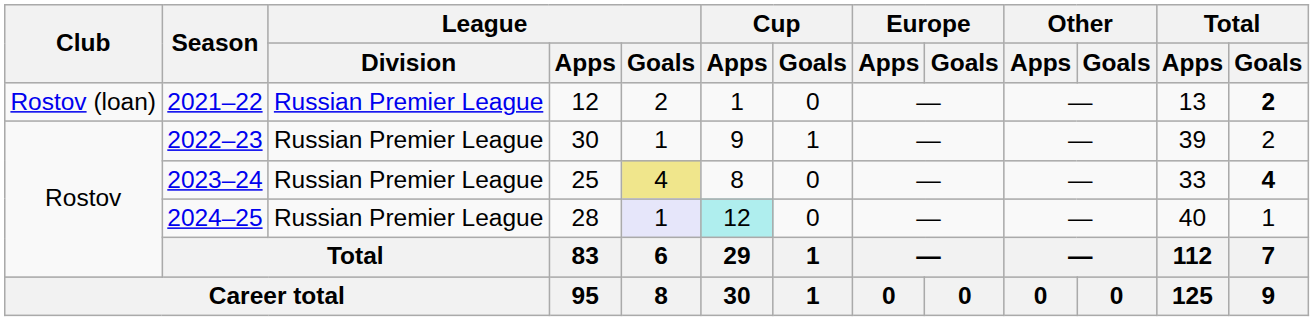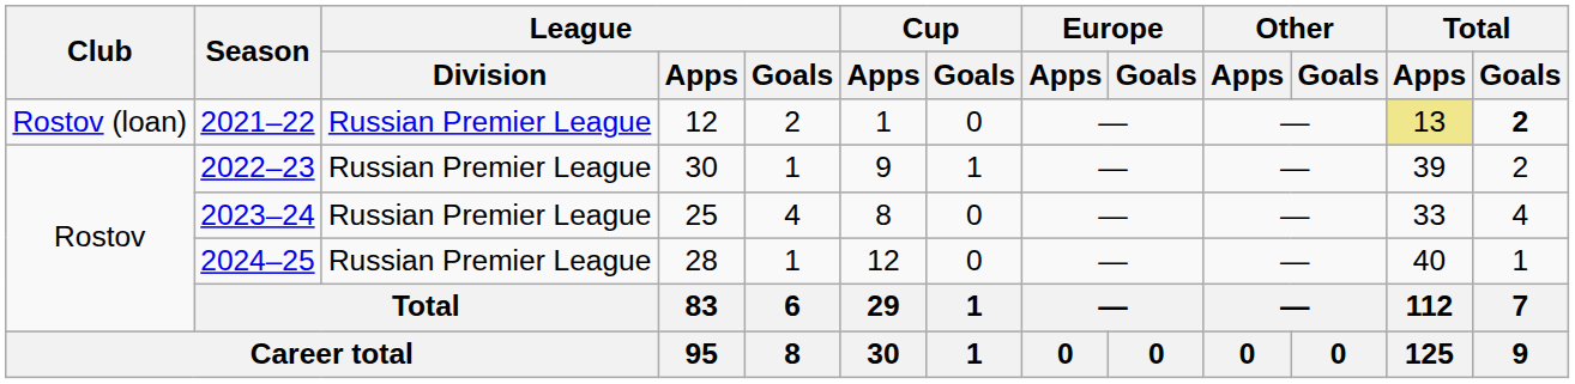2021–22 | Total / Apps: no background -> khaki background
2023–24 | League / Goals: khaki background -> no background
2023–24 | Total / Goals: bold -> normal
2024–25 | League / Goals: lavender background -> no background
2024–25 | Cup / Apps: paleturquoise background -> no background
